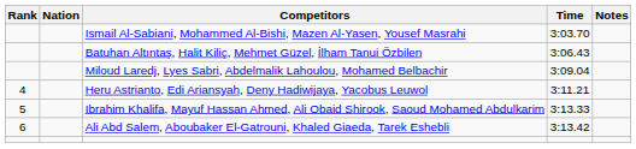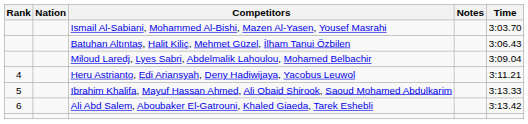columns swapped: Time <-> Notes
